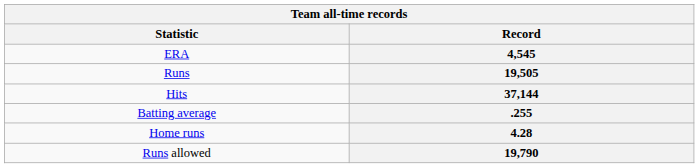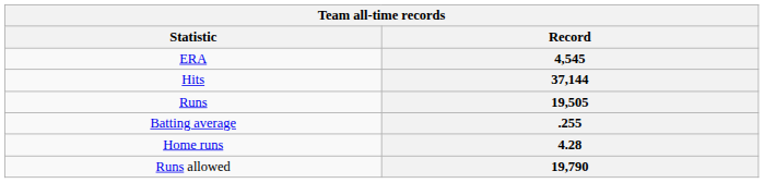rows swapped: 19,505 <-> 37,144
